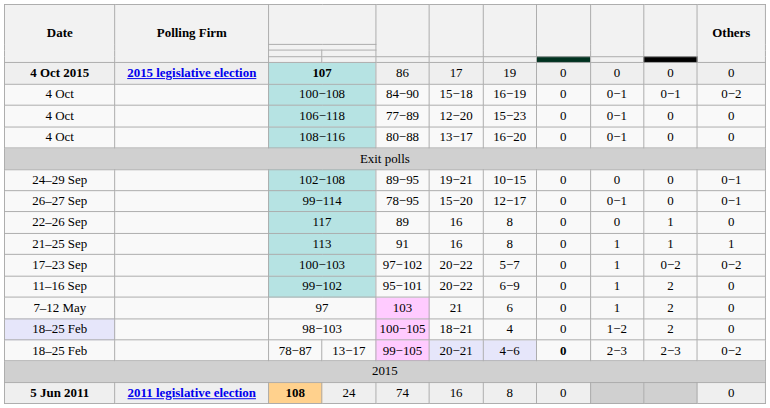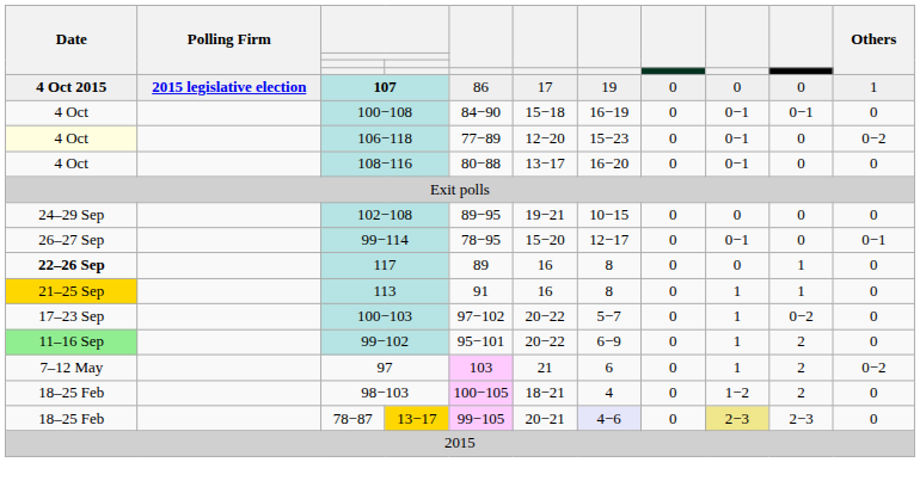107 | Others: 0 -> 1
100−108 | Others: 0−2 -> 0
106−118 | Date: no background -> lightyellow background
106−118 | Others: 0 -> 0−2
102−108 | Others: 0−1 -> 0
117 | Date: normal -> bold
113 | Date: no background -> gold background
113 | Others: 1 -> 0
100−103 | Others: 0−2 -> 0
99−102 | Date: no background -> lightgreen background
97 | Others: 0 -> 0−2
98−103 | Date: lavender background -> no background
78−87 | column 4: no background -> gold background
78−87 | column 6: lavender background -> no background
78−87 | column 8: bold -> normal
78−87 | column 9: no background -> khaki background
78−87 | Others: 0−2 -> 0
- row: 5 Jun 2011 | 2011 legislative election | 108 | 24 | 74 | 16 | 8 | 0 | 0
